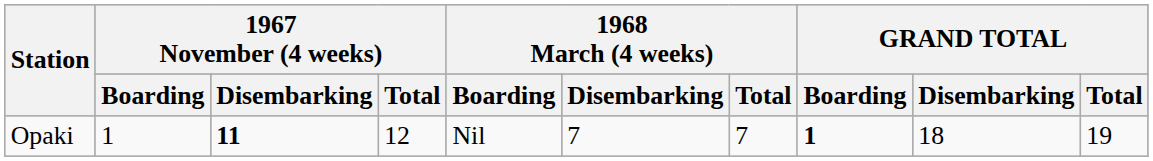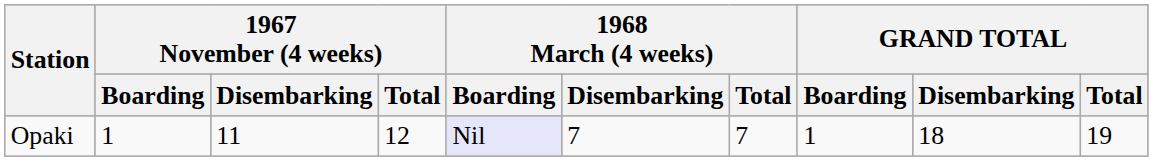Opaki | 1967 November (4 weeks) / Disembarking: bold -> normal
Opaki | 1968 March (4 weeks) / Boarding: no background -> lavender background
Opaki | GRAND TOTAL / Boarding: bold -> normal
